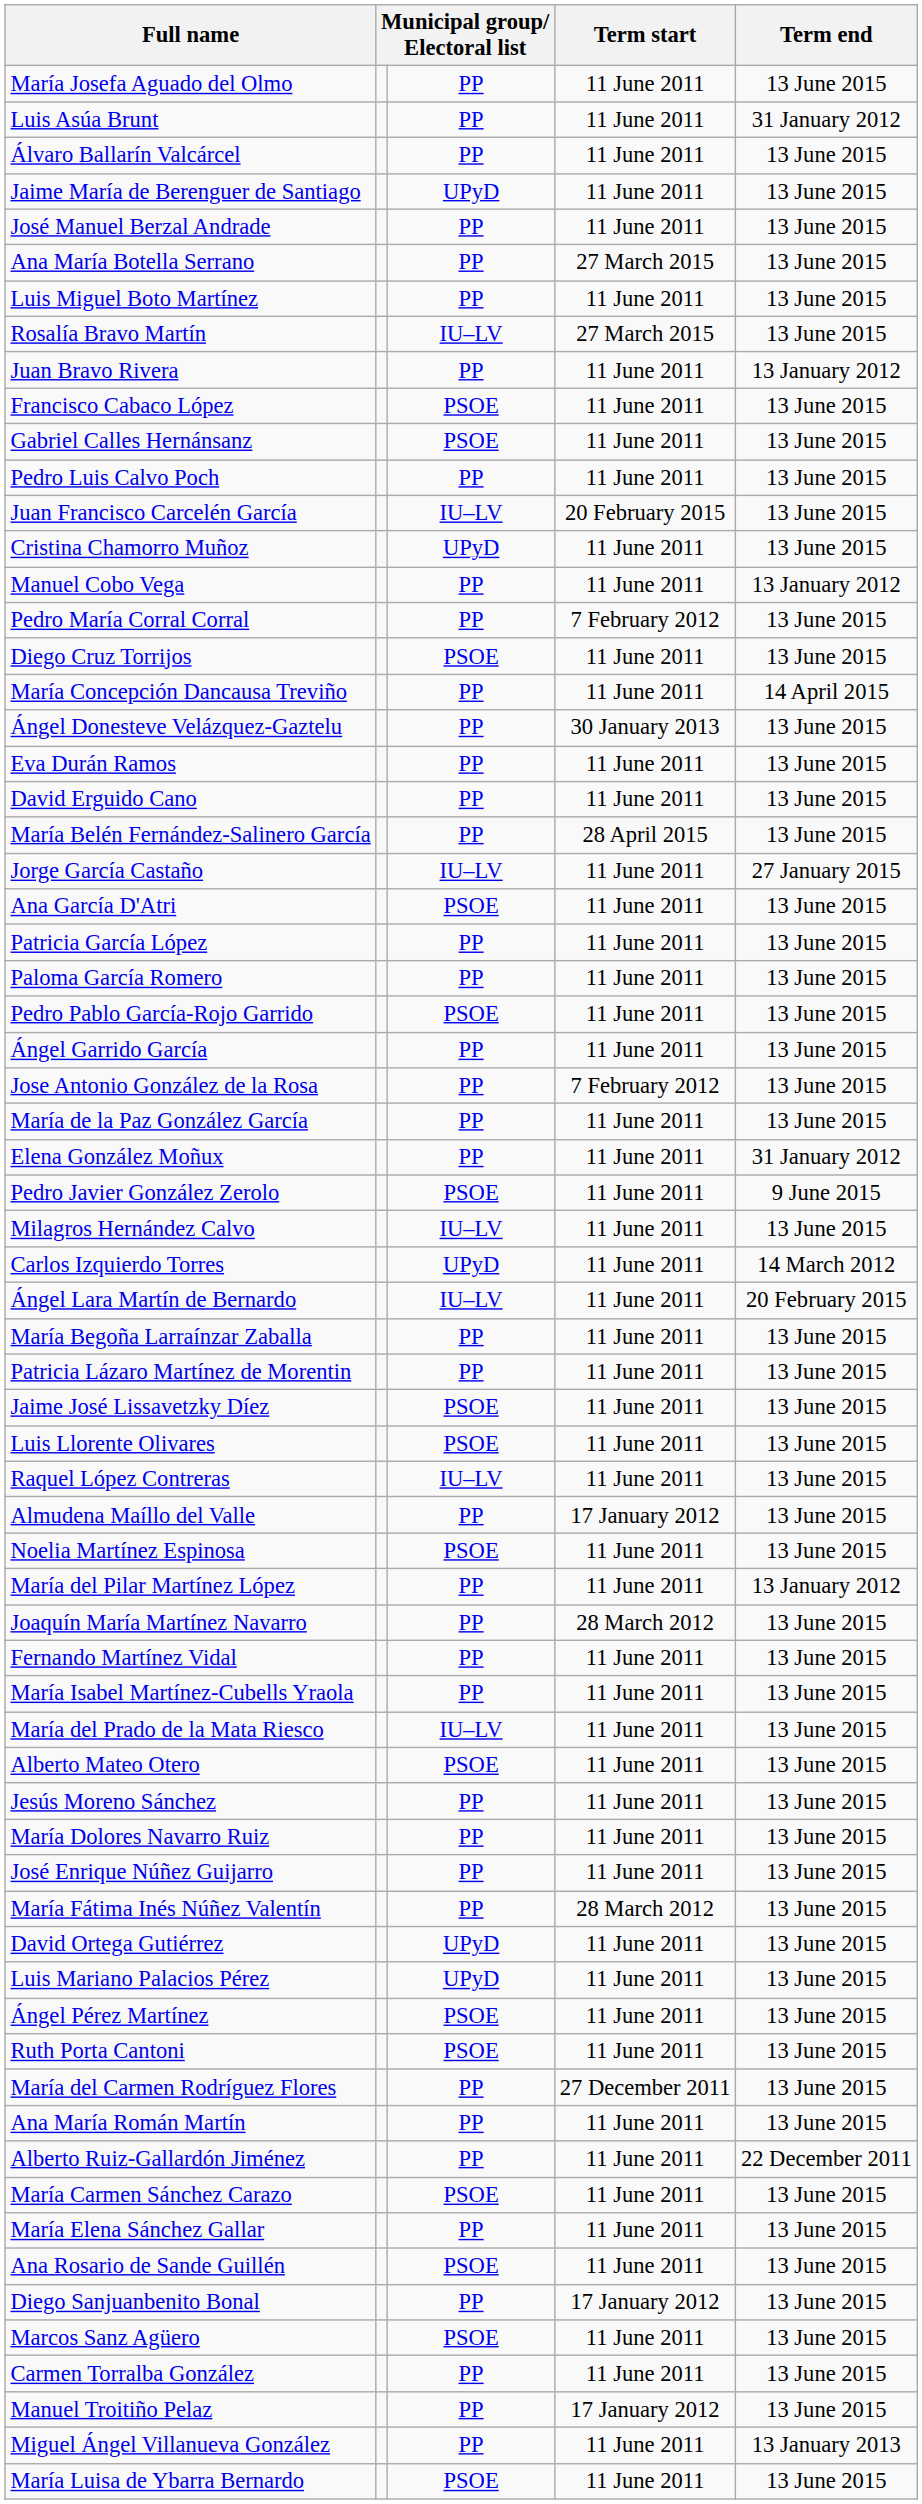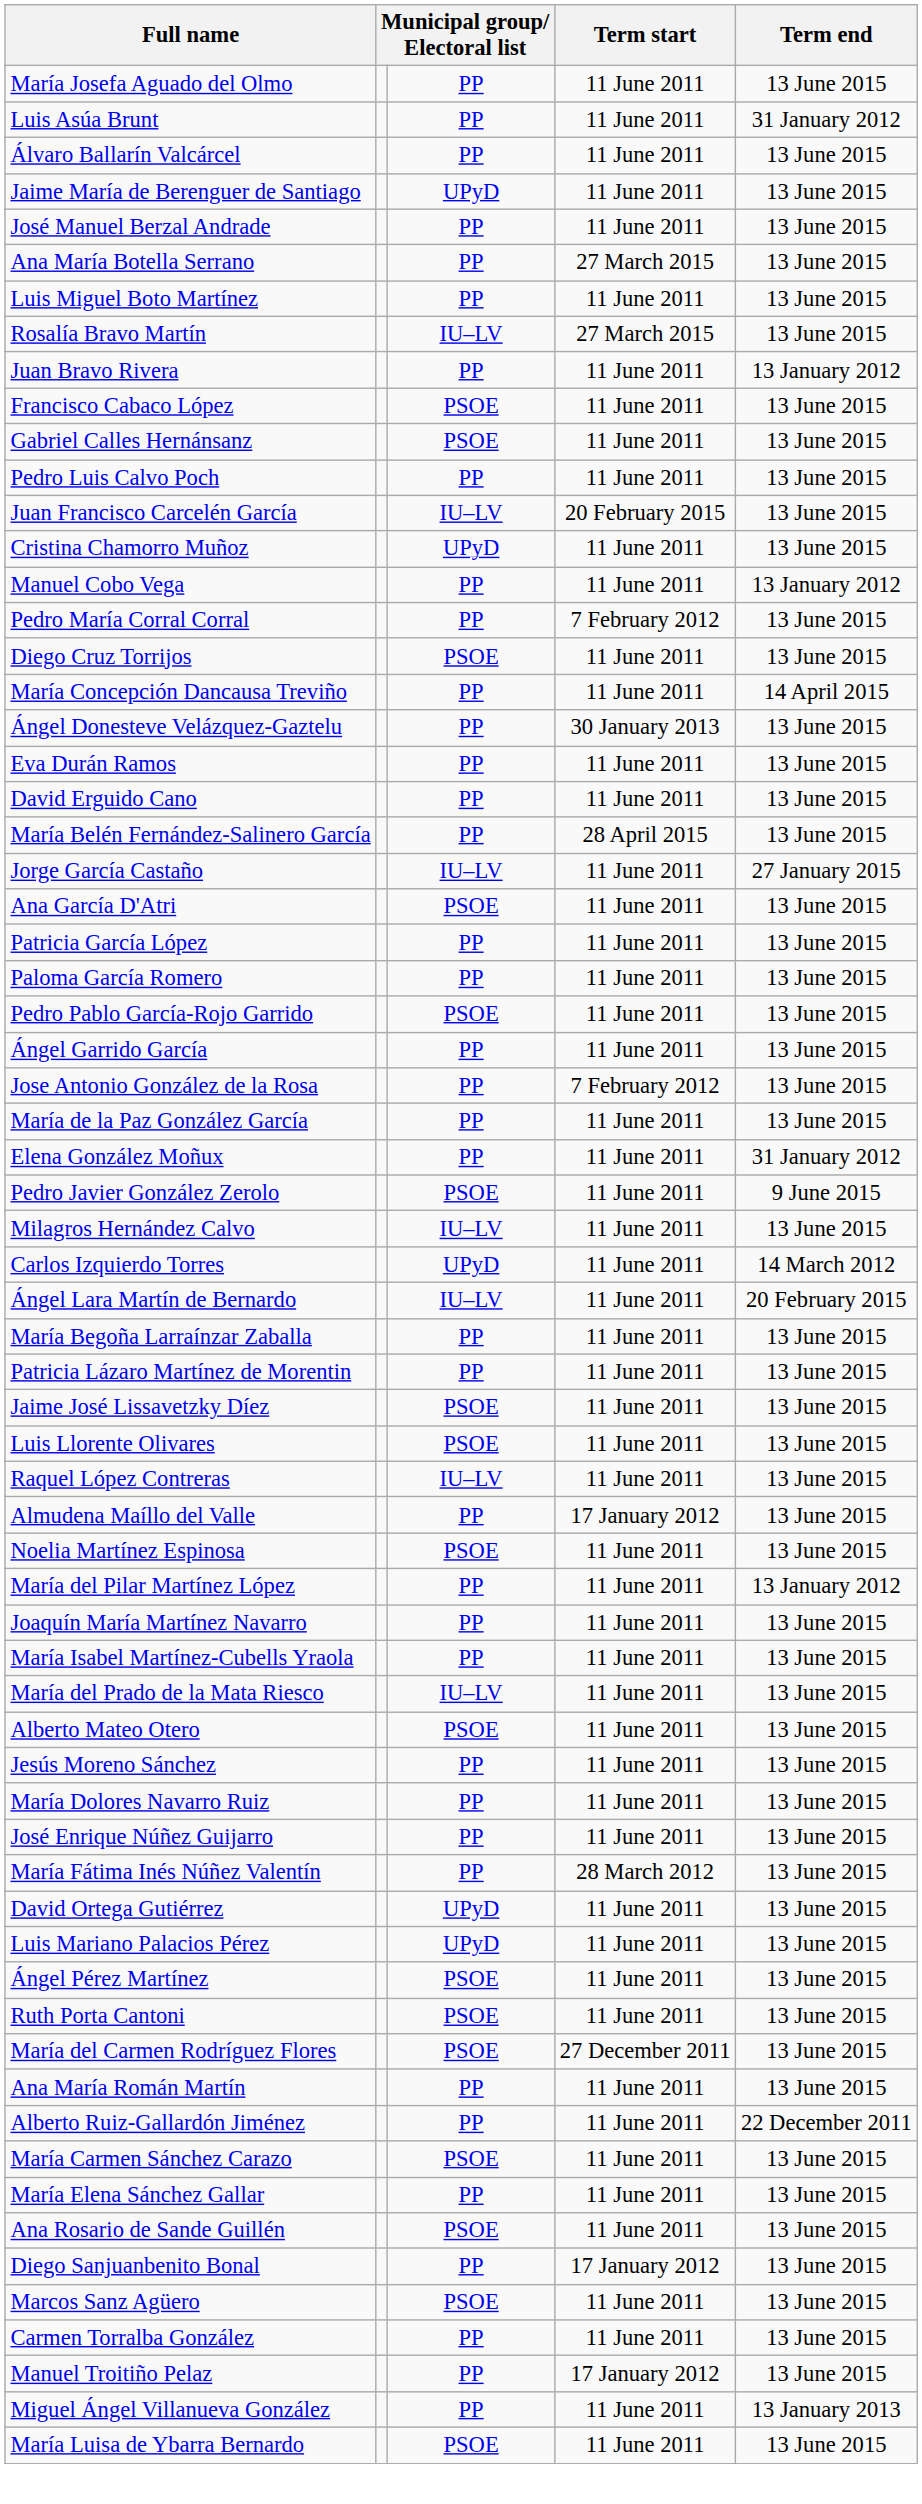Joaquín María Martínez Navarro | Term start: 28 March 2012 -> 11 June 2011
- row: Fernando Martínez Vidal | PP | 11 June 2011 | 13 June 2015
María del Carmen Rodríguez Flores | column 3: PP -> PSOE
